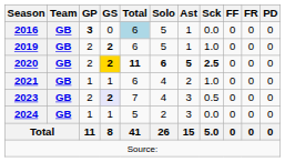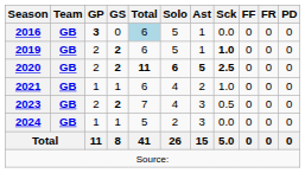2019 | Sck: normal -> bold
2020 | GS: gold background -> no background
2023 | GS: lavender background -> no background
